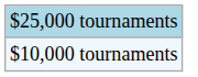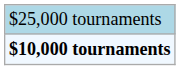row 2 | column 1: normal -> bold
